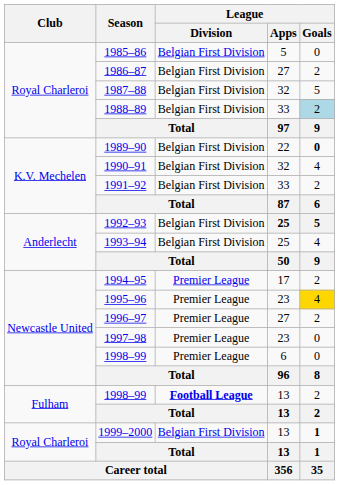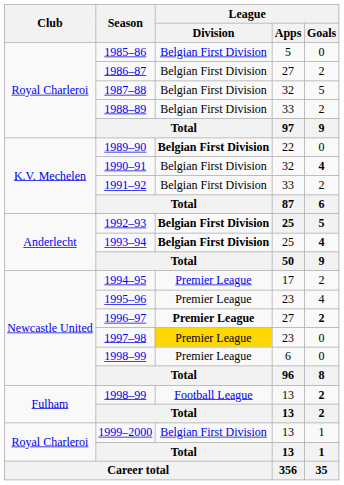1988–89 | League / Goals: lightblue background -> no background
1989–90 | League / Division: normal -> bold
1989–90 | League / Goals: bold -> normal
1990–91 | League / Goals: normal -> bold
1992–93 | League / Division: normal -> bold
1993–94 | League / Division: normal -> bold
1993–94 | League / Goals: normal -> bold
1995–96 | League / Goals: gold background -> no background
1996–97 | League / Division: normal -> bold
1996–97 | League / Goals: normal -> bold
1997–98 | League / Division: no background -> gold background
1998–99 / 13 | League / Division: bold -> normal
1998–99 / 13 | League / Goals: normal -> bold
1999–2000 | League / Goals: bold -> normal
